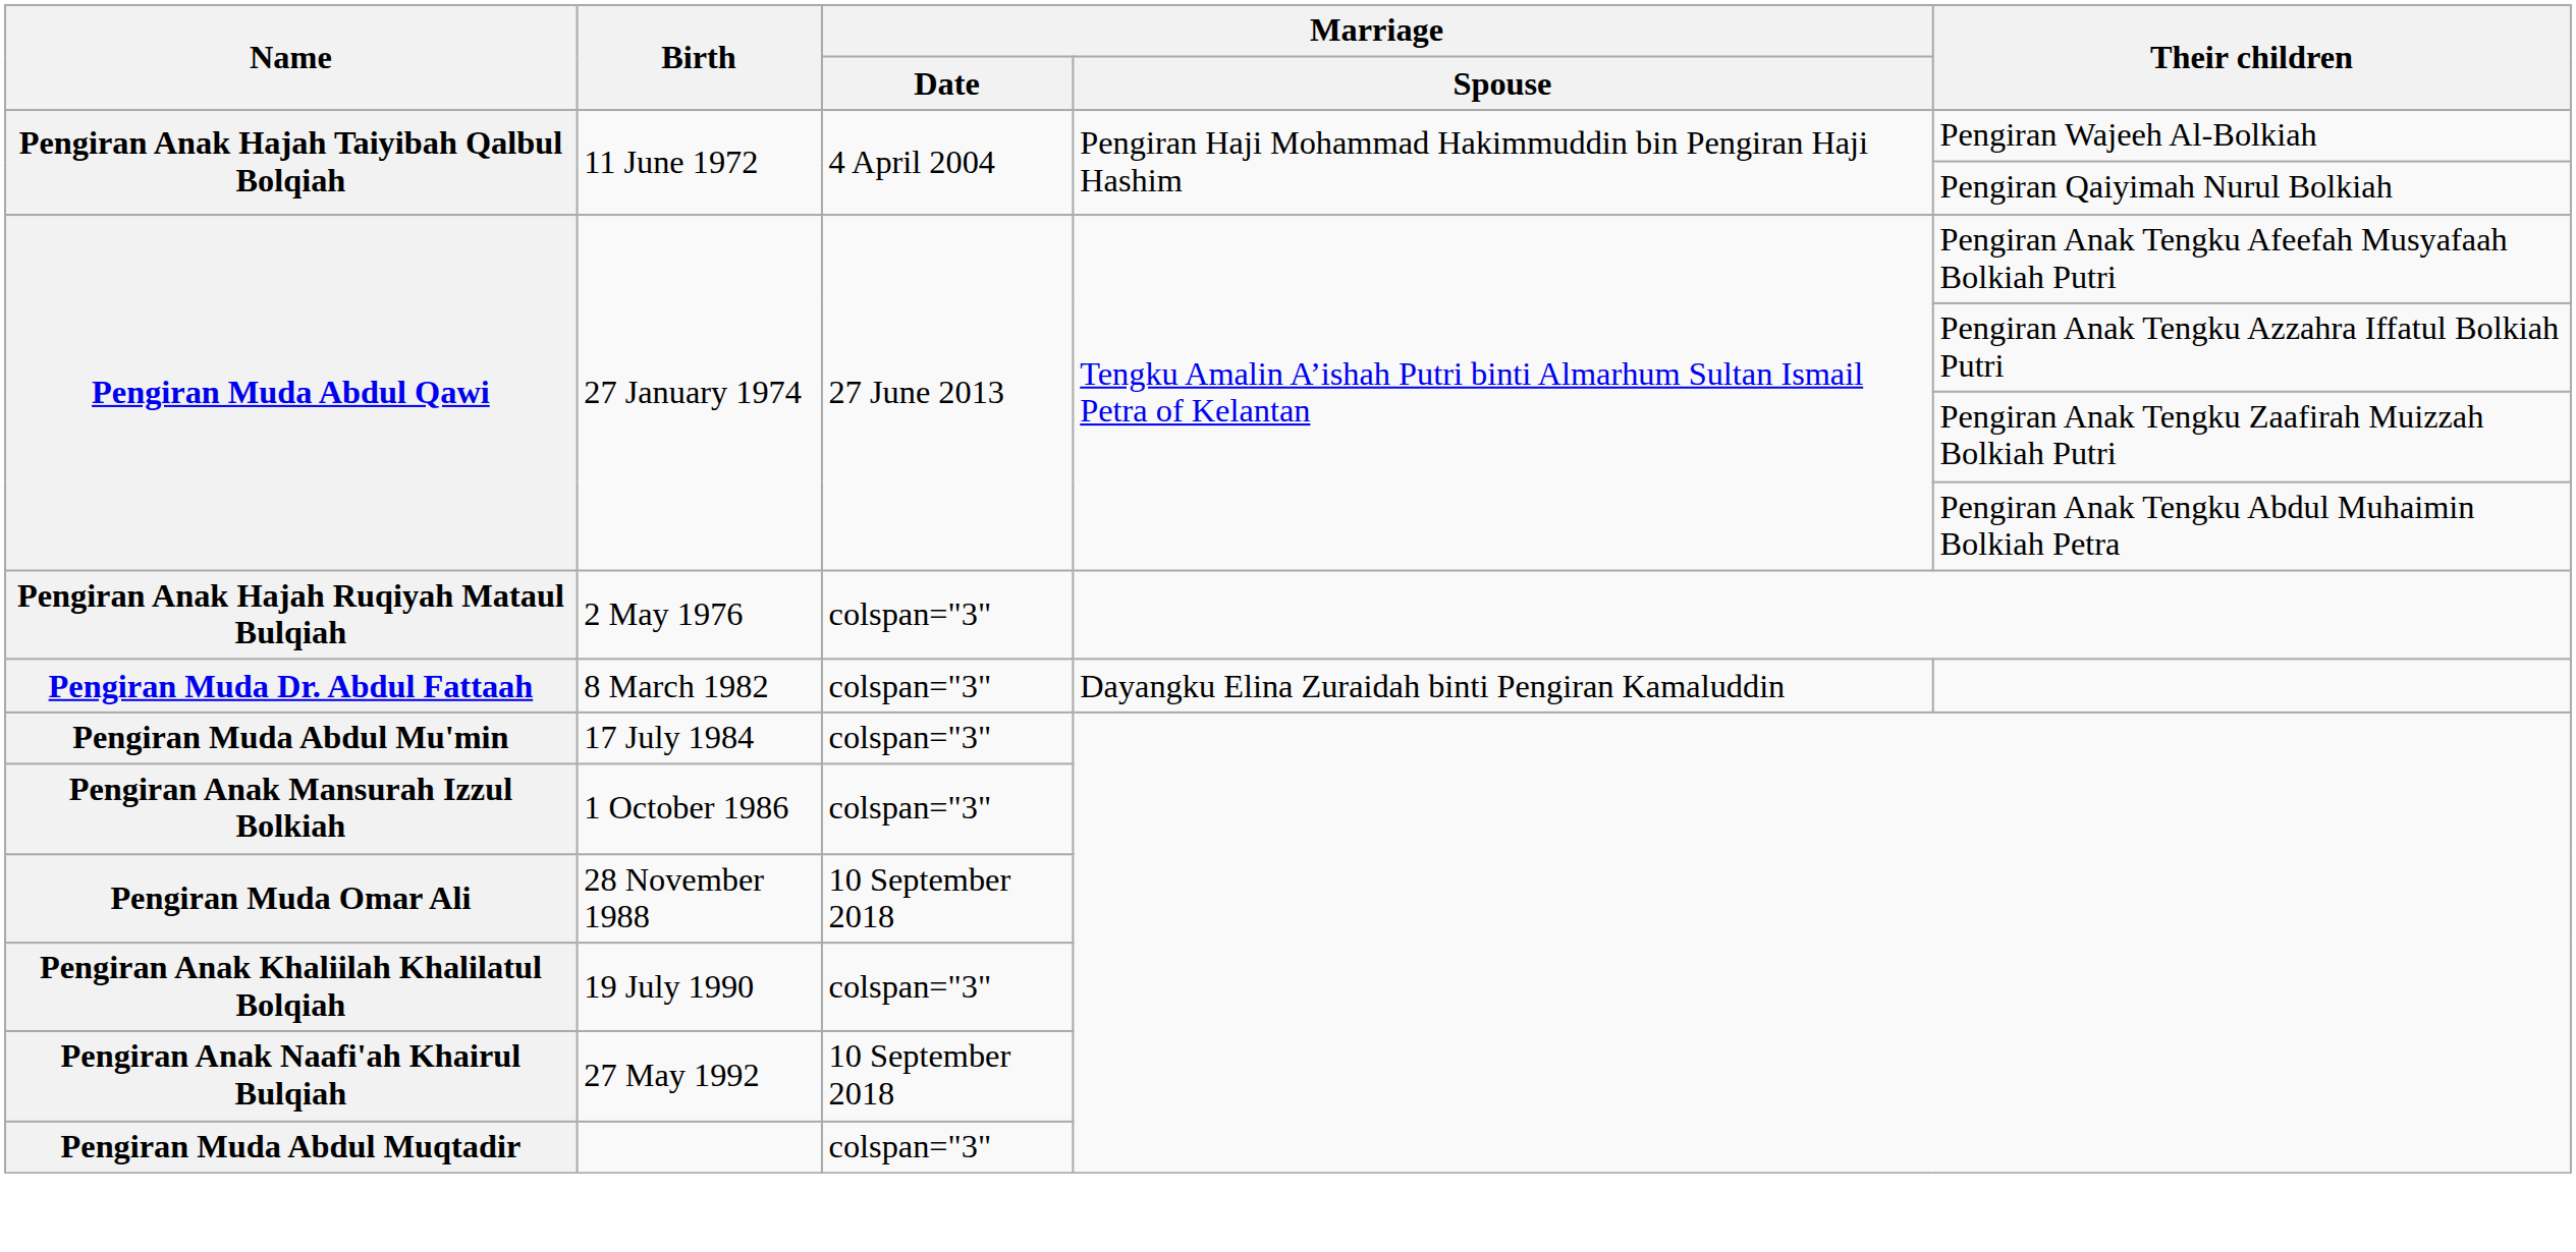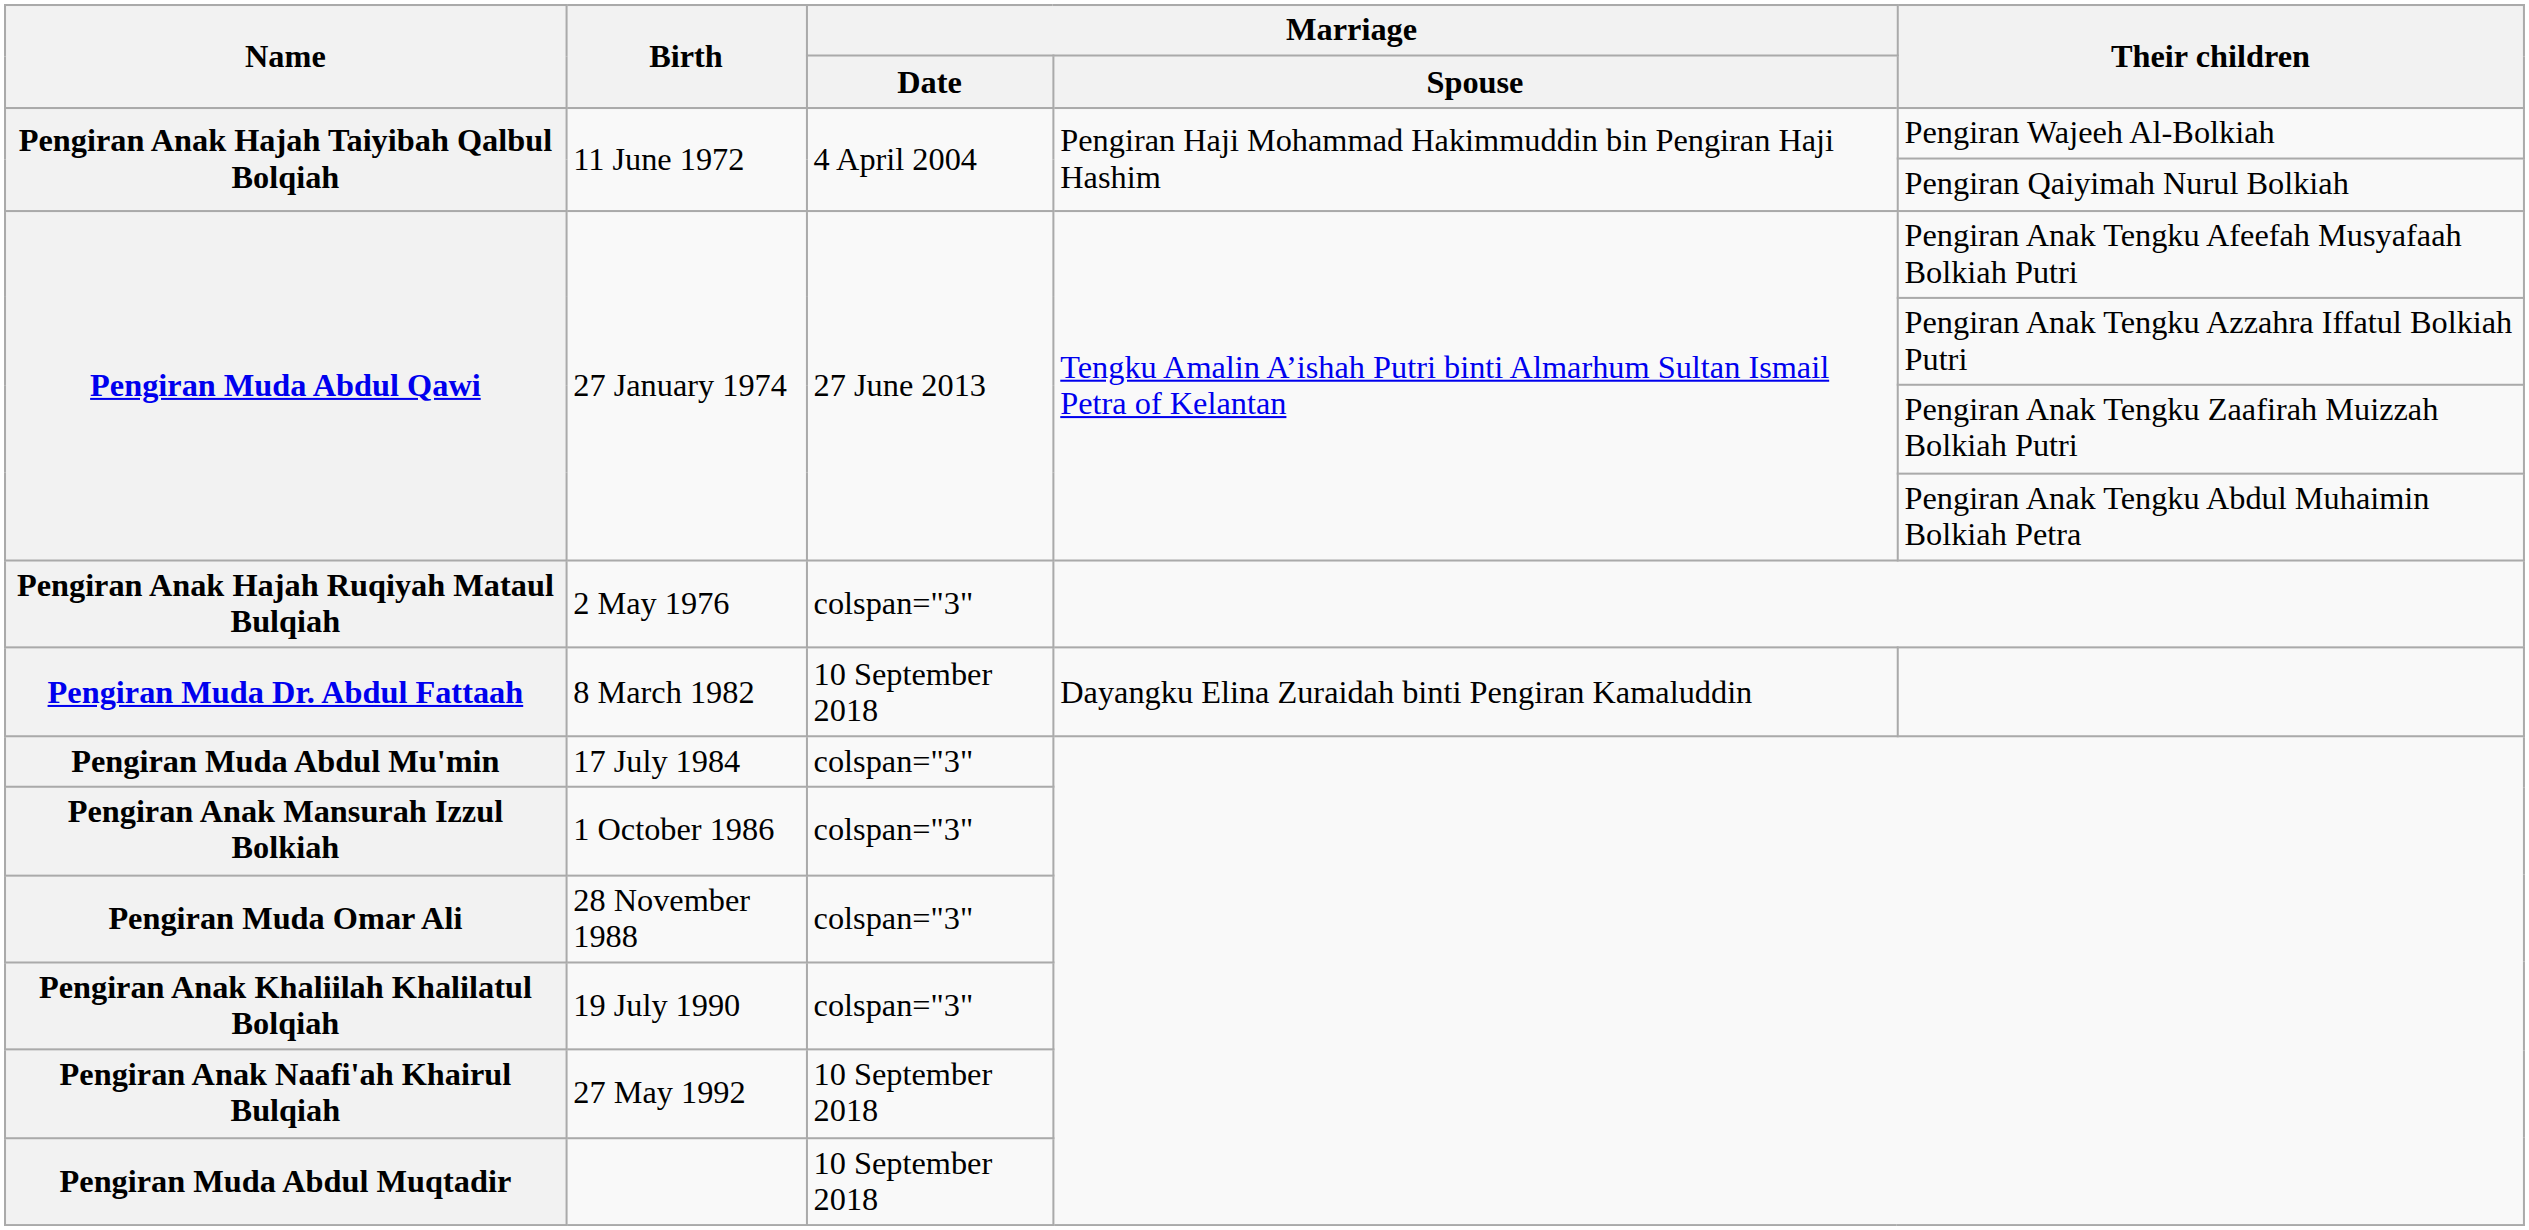Pengiran Muda Dr. Abdul Fattaah | Marriage / Date: colspan="3" -> 10 September 2018
Pengiran Muda Omar Ali | Marriage / Date: 10 September 2018 -> colspan="3"
Pengiran Muda Abdul Muqtadir | Marriage / Date: colspan="3" -> 10 September 2018
